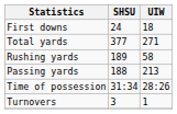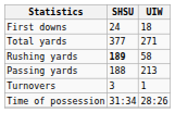Rushing yards | SHSU: normal -> bold
rows swapped: Turnovers <-> Time of possession
